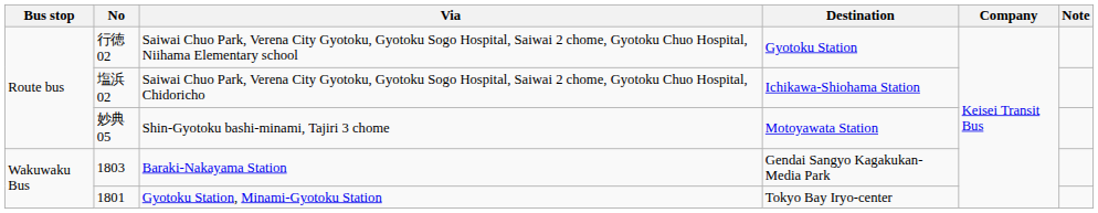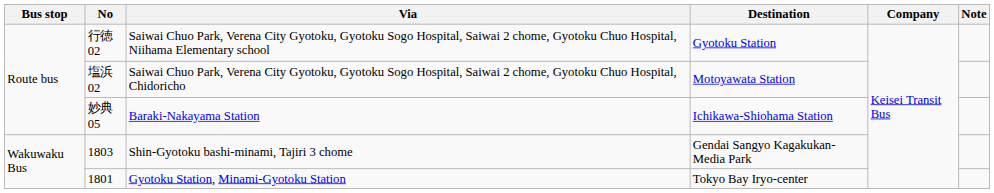塩浜02 | Destination: Ichikawa-Shiohama Station -> Motoyawata Station
妙典05 | Via: Shin-Gyotoku bashi-minami, Tajiri 3 chome -> Baraki-Nakayama Station
妙典05 | Destination: Motoyawata Station -> Ichikawa-Shiohama Station
1803 | Via: Baraki-Nakayama Station -> Shin-Gyotoku bashi-minami, Tajiri 3 chome
